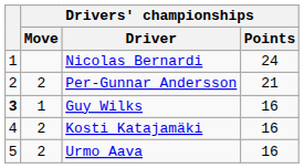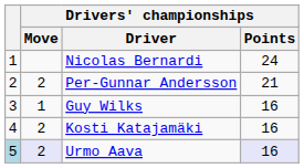Guy Wilks | column 1: bold -> normal
Urmo Aava | column 1: no background -> lightblue background
Urmo Aava | Drivers' championships / Move: no background -> lavender background
Urmo Aava | Drivers' championships / Points: no background -> lavender background
